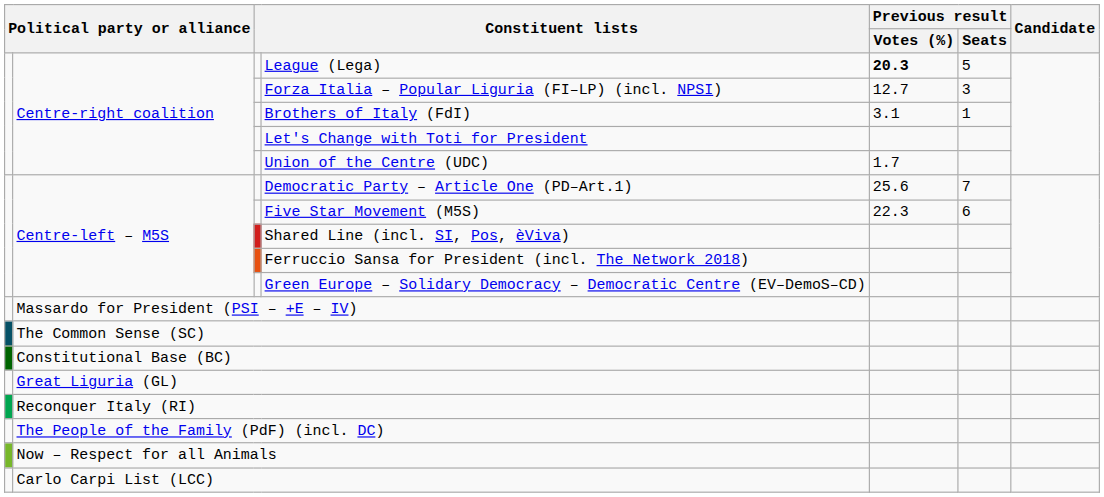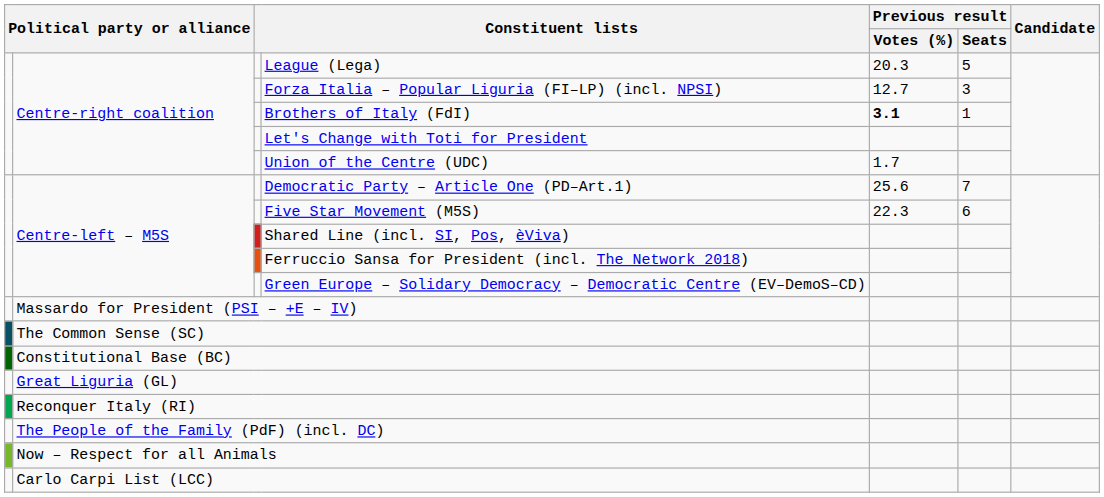League (Lega) | Previous result / Votes (%): bold -> normal
Brothers of Italy (FdI) | Previous result / Votes (%): normal -> bold
